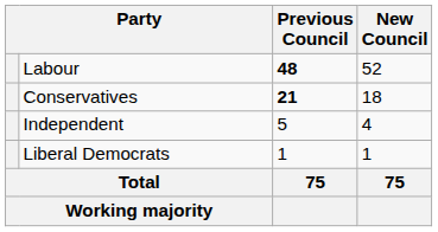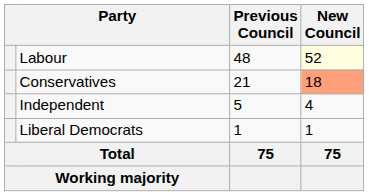Labour | Previous Council: bold -> normal
Labour | New Council: no background -> lightyellow background
Conservatives | Previous Council: bold -> normal
Conservatives | New Council: no background -> lightsalmon background
